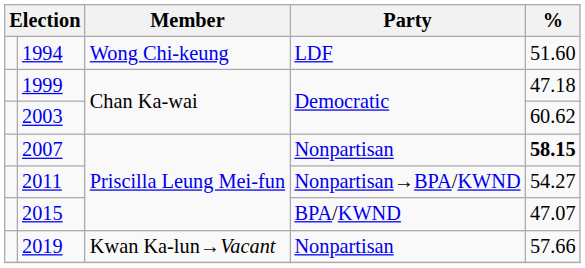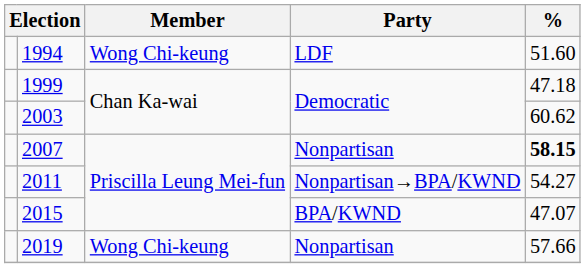2019 | Member: Kwan Ka-lun→Vacant -> Wong Chi-keung
